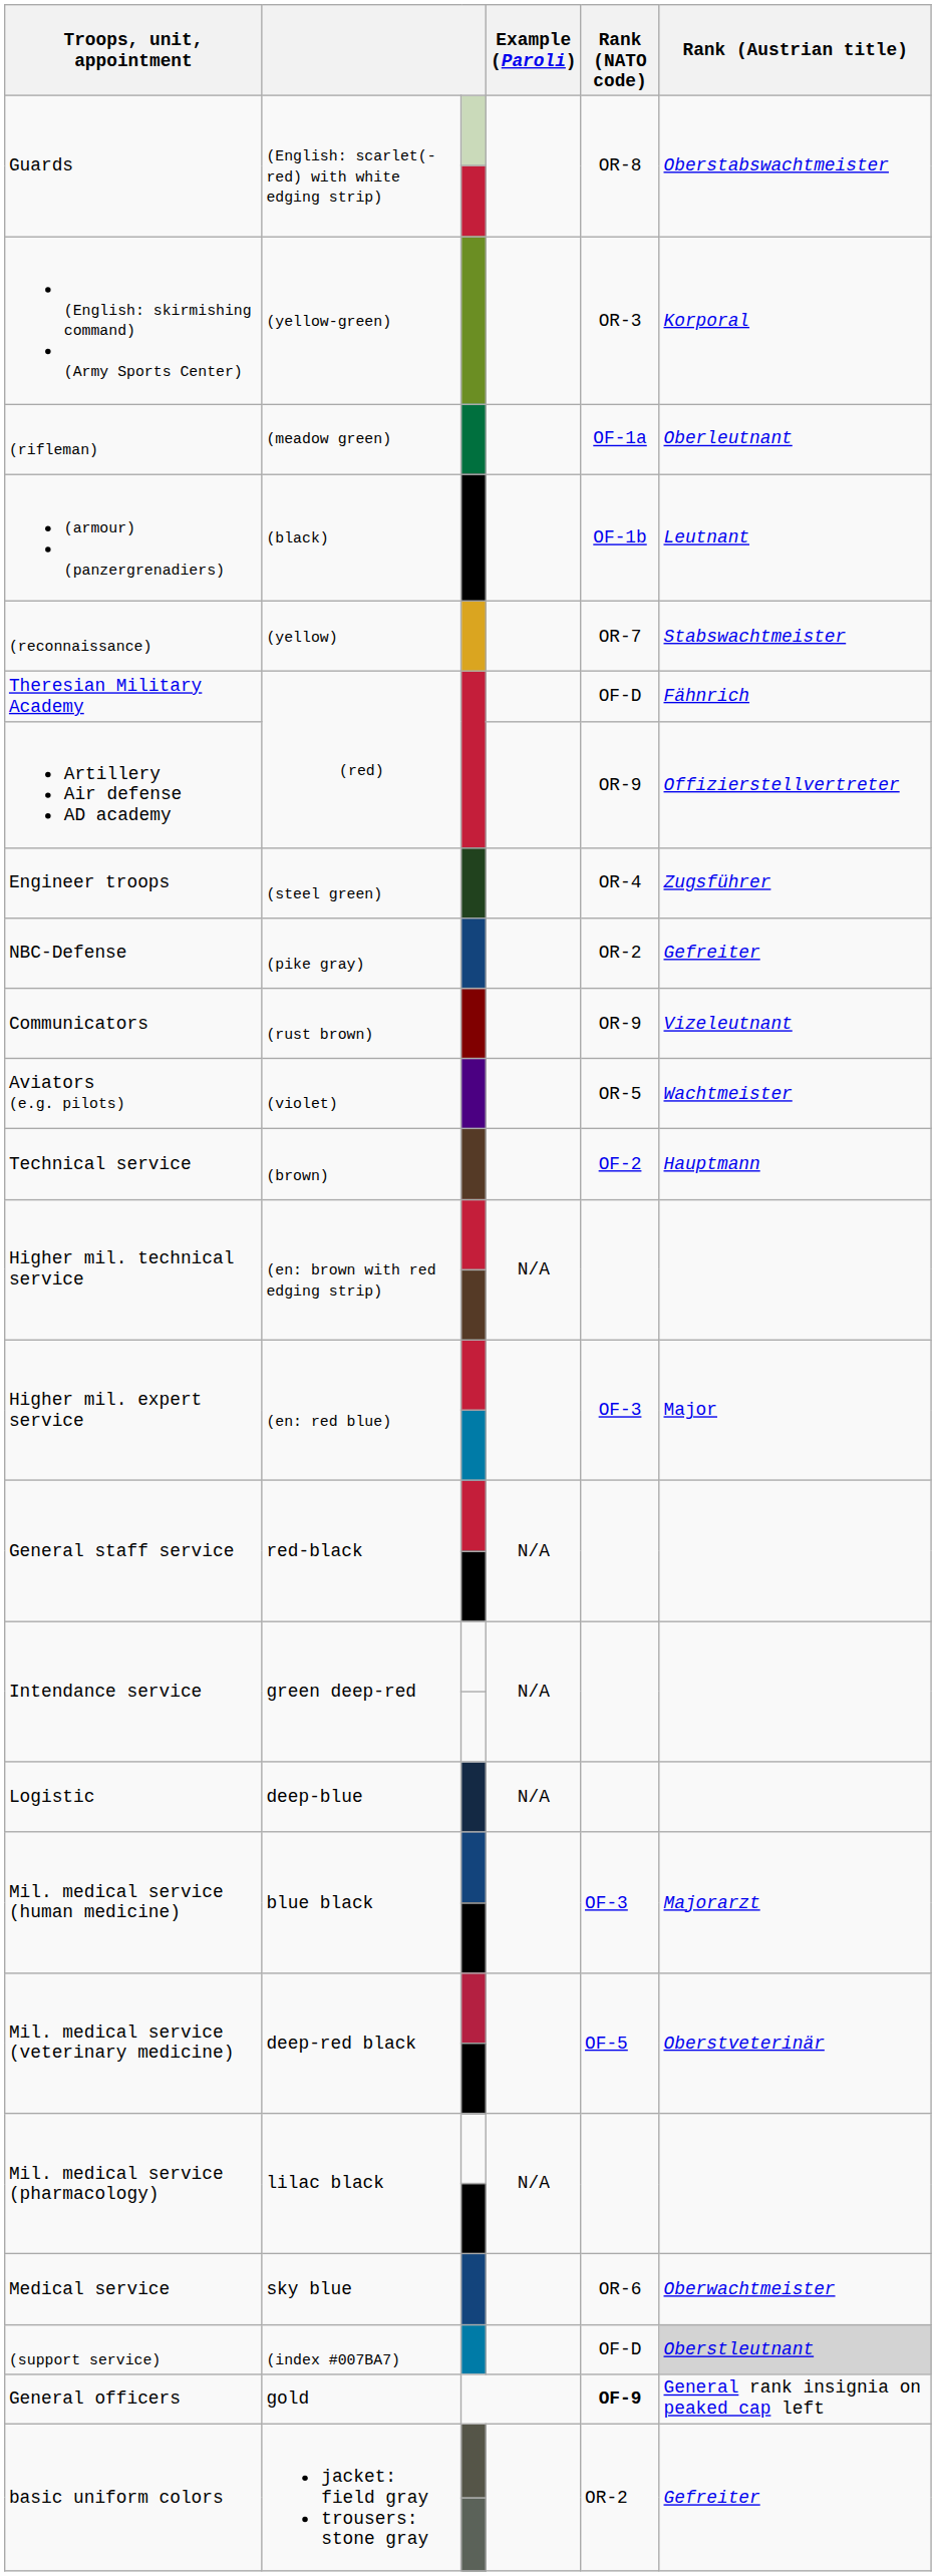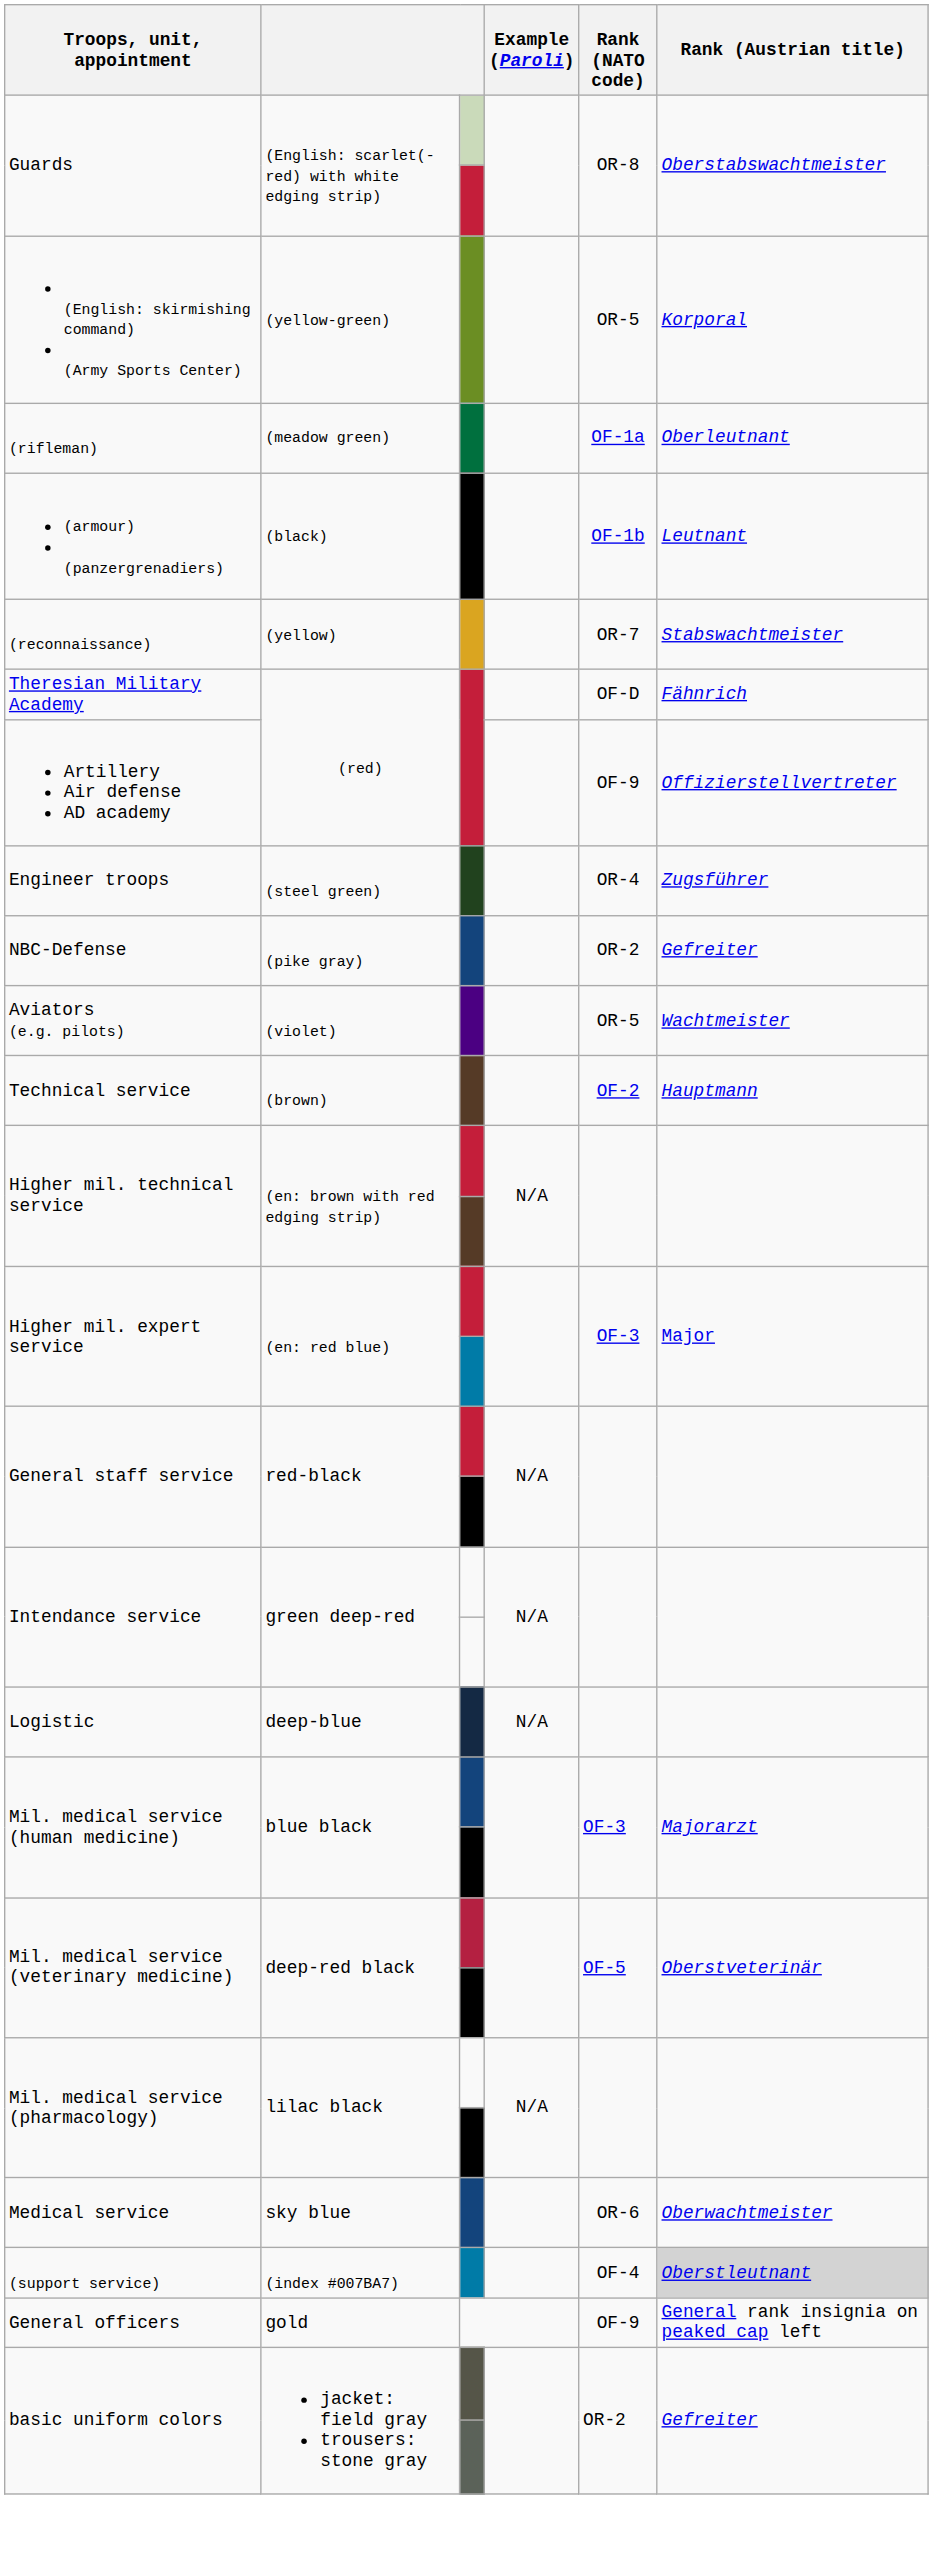(English: skirmishing command) (Army Sports Center) | Rank (NATO code): OR-3 -> OR-5
Artillery Air defense AD academy | Rank (NATO code): OR-9 -> OF-9
- row: Communicators | (rust brown) | OR-9 | Vizeleutnant
(support service) | Rank (NATO code): OF-D -> OF-4
General officers | Rank (NATO code): bold -> normal
